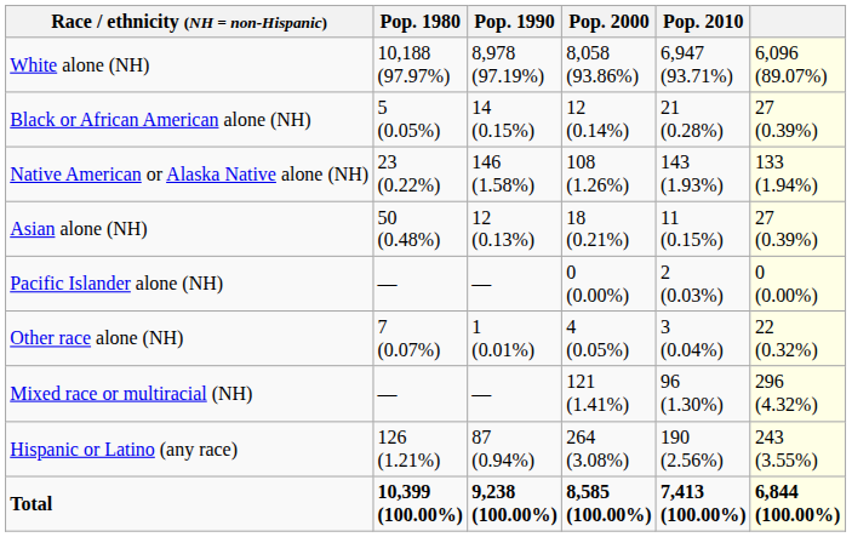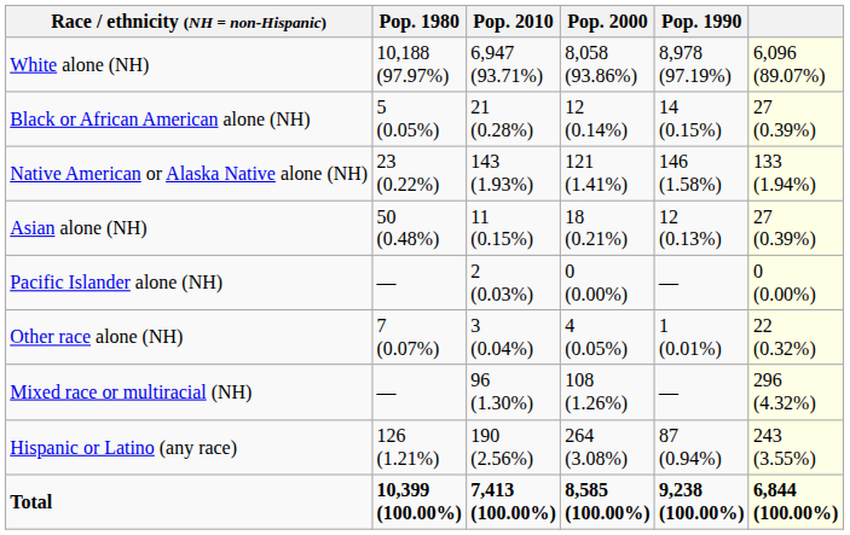columns swapped: Pop. 1990 <-> Pop. 2010
Native American or Alaska Native alone (NH) | Pop. 2000: 108 (1.26%) -> 121 (1.41%)
Mixed race or multiracial (NH) | Pop. 2000: 121 (1.41%) -> 108 (1.26%)
